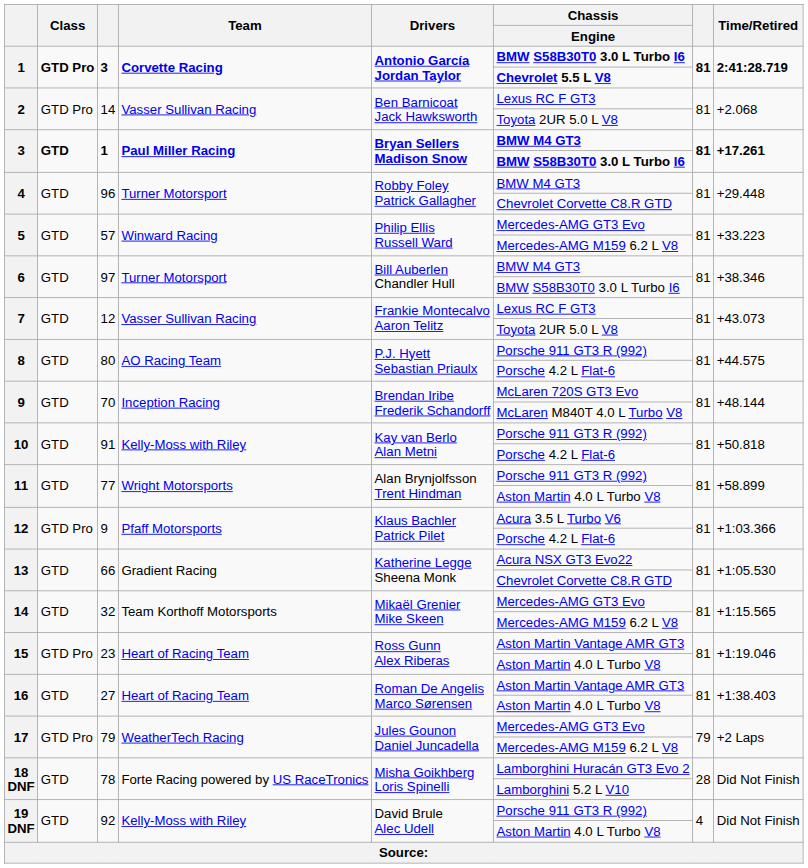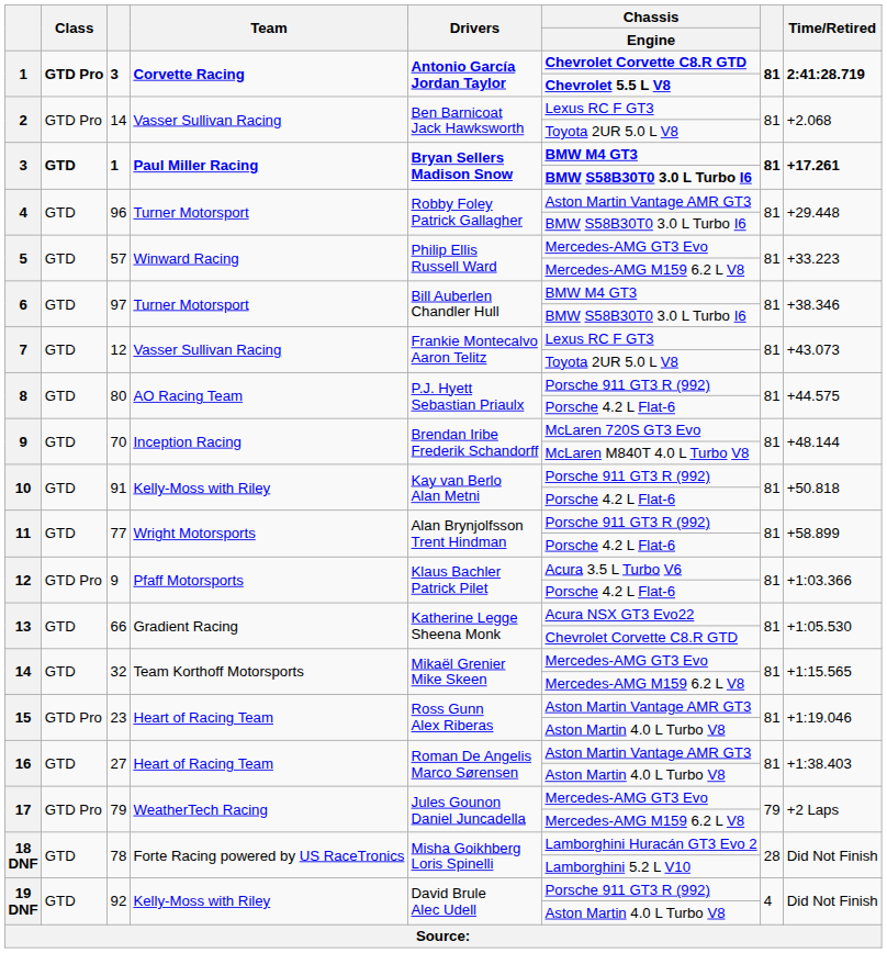row 3 | Chassis / Engine: BMW S58B30T0 3.0 L Turbo I6 -> Chevrolet Corvette C8.R GTD
row 9 | Chassis / Engine: BMW M4 GT3 -> Aston Martin Vantage AMR GT3
row 10 | Chassis / Engine: Chevrolet Corvette C8.R GTD -> BMW S58B30T0 3.0 L Turbo I6
row 24 | Chassis / Engine: Aston Martin 4.0 L Turbo V8 -> Porsche 4.2 L Flat-6
